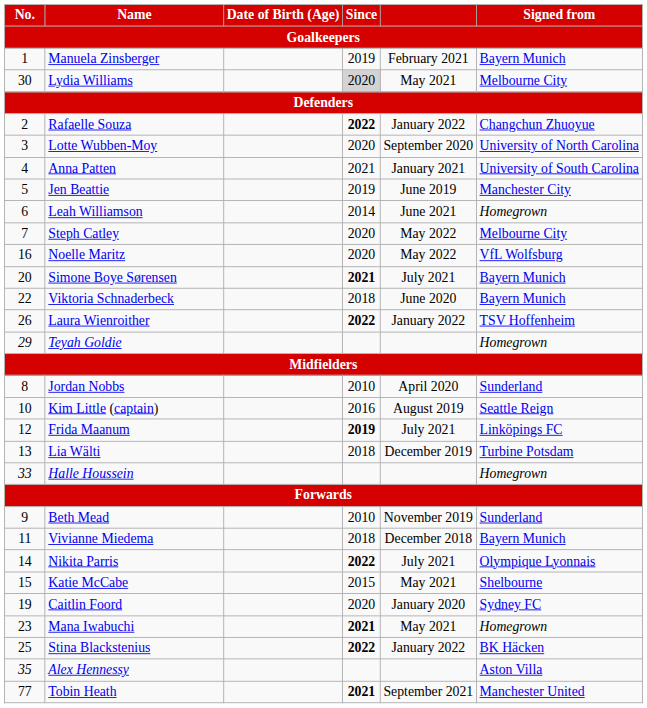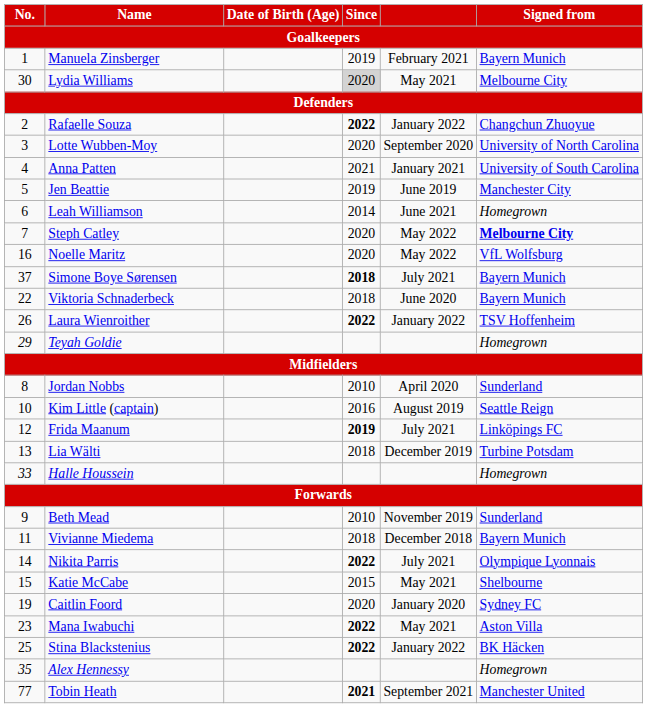Steph Catley | Signed from: normal -> bold
Simone Boye Sørensen | No.: 20 -> 37
Simone Boye Sørensen | Since: 2021 -> 2018
Mana Iwabuchi | Since: 2021 -> 2022
Mana Iwabuchi | Signed from: Homegrown -> Aston Villa
Alex Hennessy | Signed from: Aston Villa -> Homegrown
